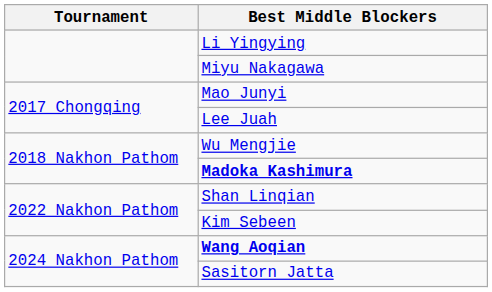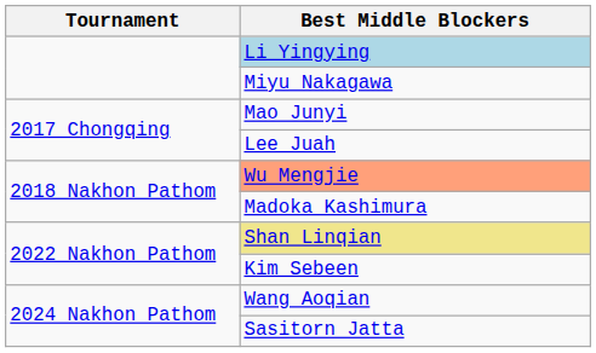Li Yingying | Best Middle Blockers: no background -> lightblue background
Wu Mengjie | Best Middle Blockers: no background -> lightsalmon background
Madoka Kashimura | Best Middle Blockers: bold -> normal
Shan Linqian | Best Middle Blockers: no background -> khaki background
Wang Aoqian | Best Middle Blockers: bold -> normal
